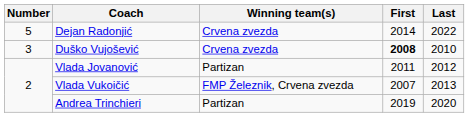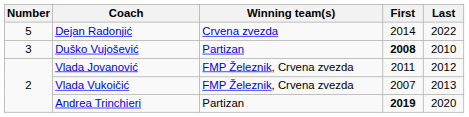Duško Vujošević | Winning team(s): Crvena zvezda -> Partizan
Vlada Jovanović | Winning team(s): Partizan -> FMP Železnik, Crvena zvezda
Andrea Trinchieri | First: normal -> bold
